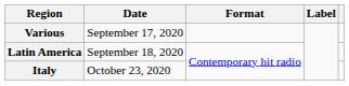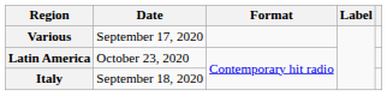Latin America | Date: September 18, 2020 -> October 23, 2020
Italy | Date: October 23, 2020 -> September 18, 2020
